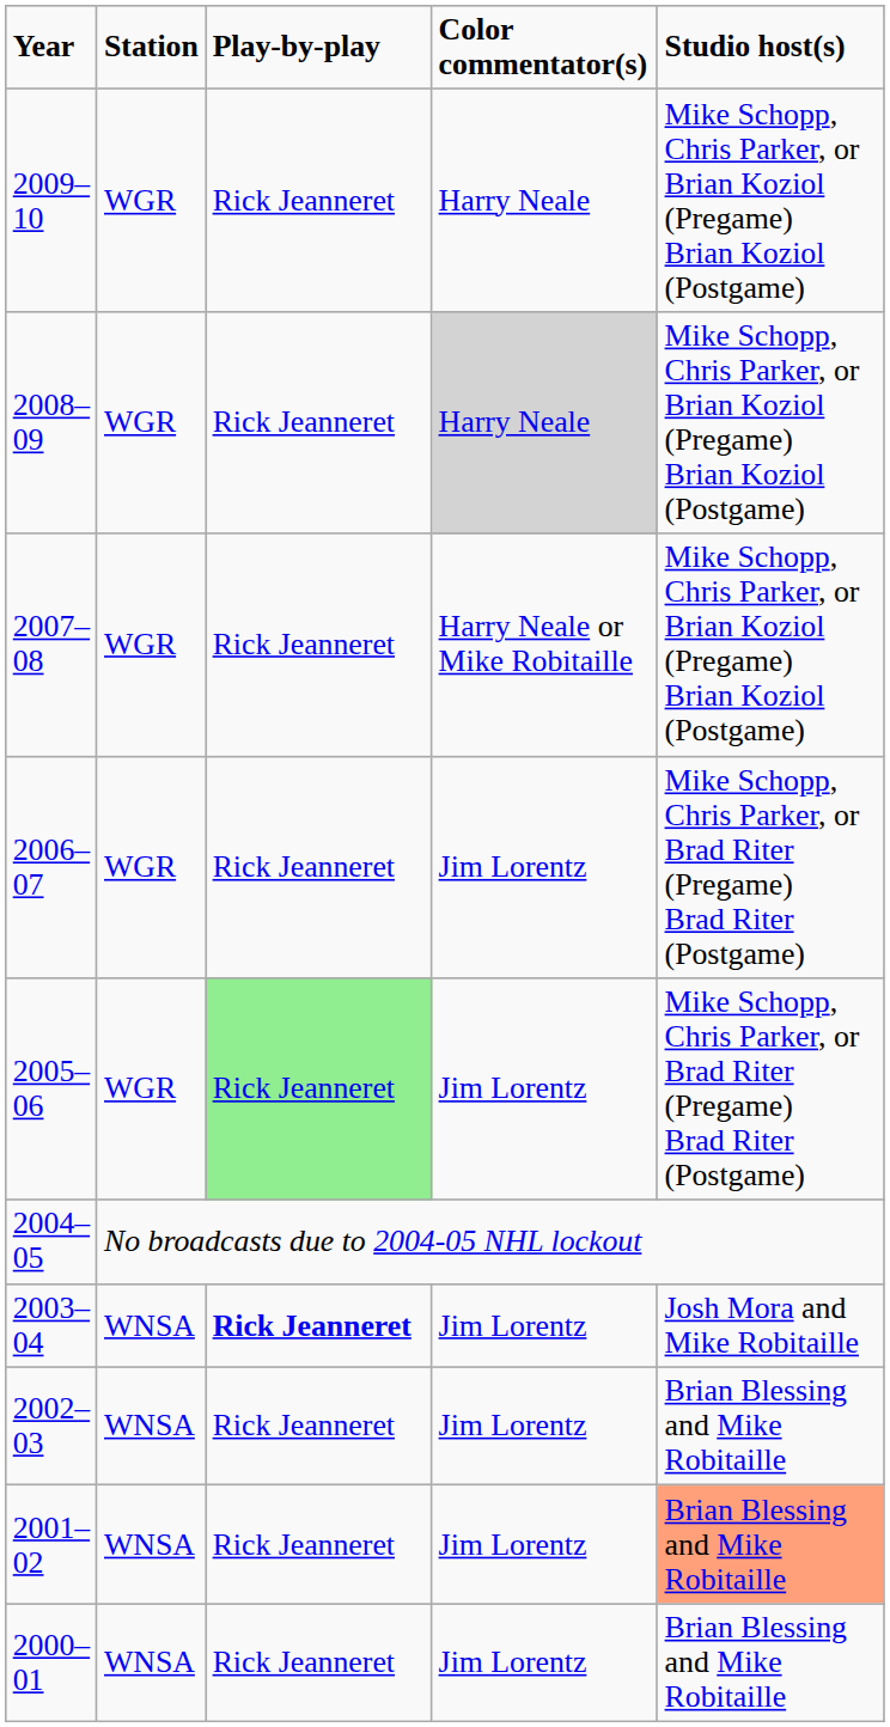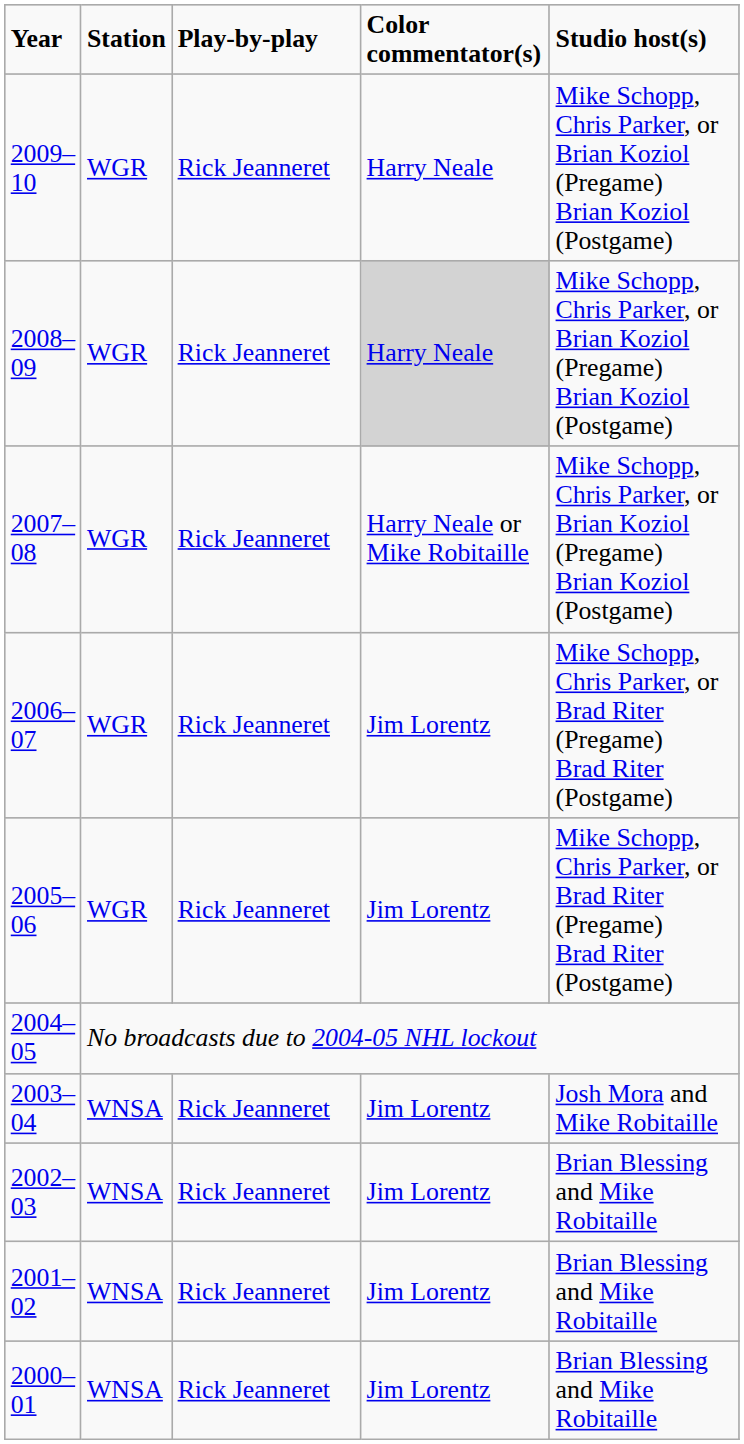2005–06 | Play-by-play: lightgreen background -> no background
2003–04 | Play-by-play: bold -> normal
2001–02 | Studio host(s): lightsalmon background -> no background
